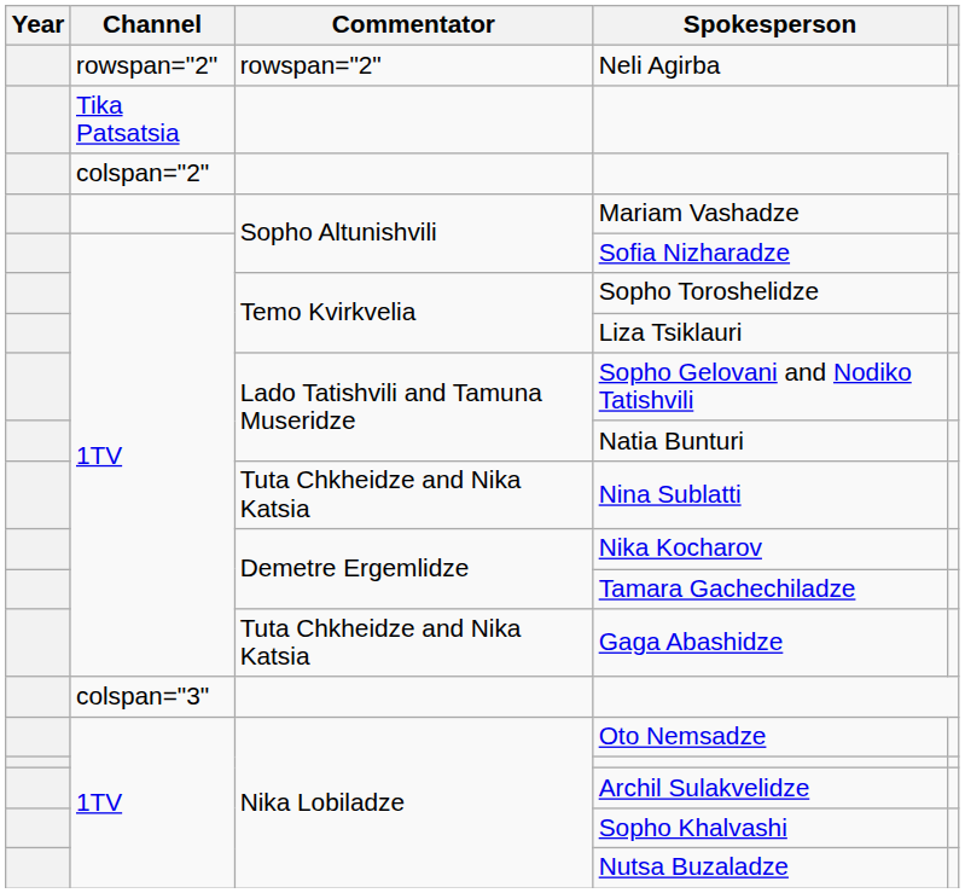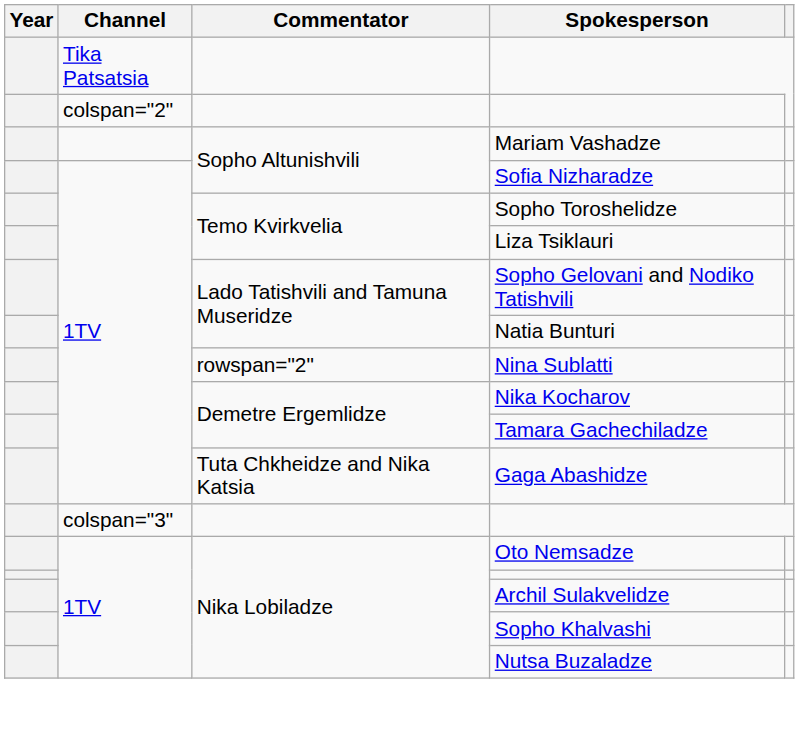- row: rowspan="2" | rowspan="2" | Neli Agirba
Nina Sublatti | Commentator: Tuta Chkheidze and Nika Katsia -> rowspan="2"
